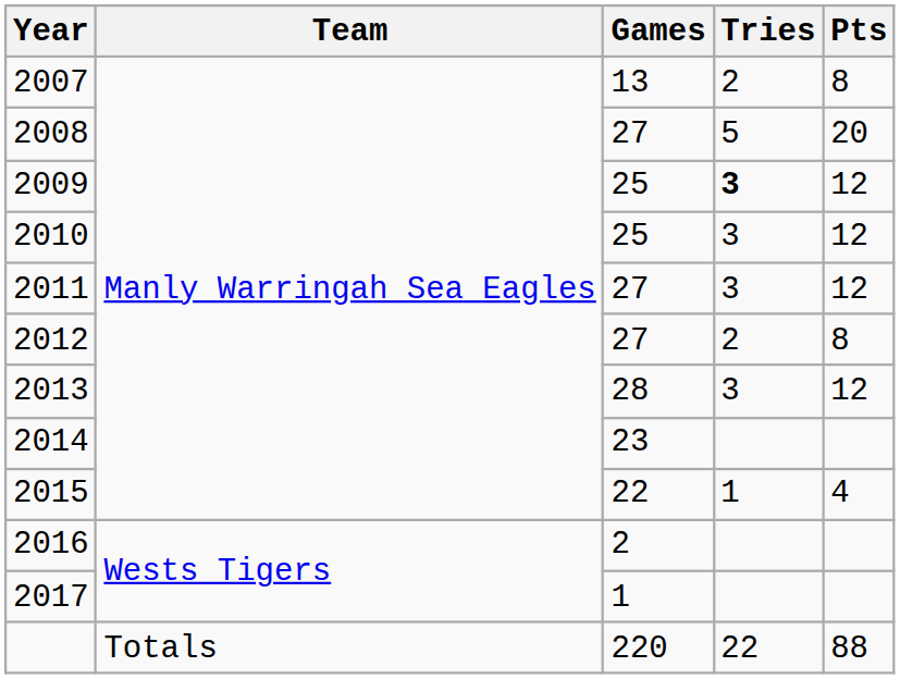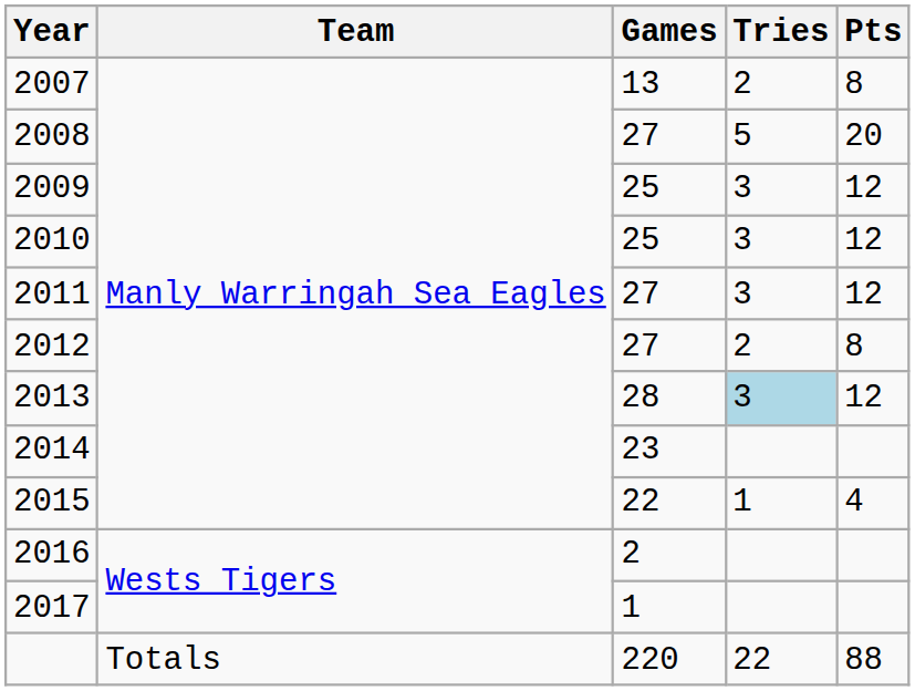2009 | Tries: bold -> normal
2013 | Tries: no background -> lightblue background
